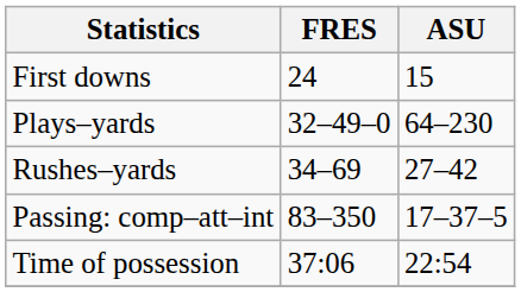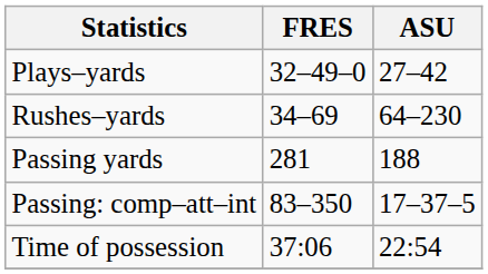- row: First downs | 24 | 15
Plays–yards | ASU: 64–230 -> 27–42
Rushes–yards | ASU: 27–42 -> 64–230
+ row: Passing yards | 281 | 188
